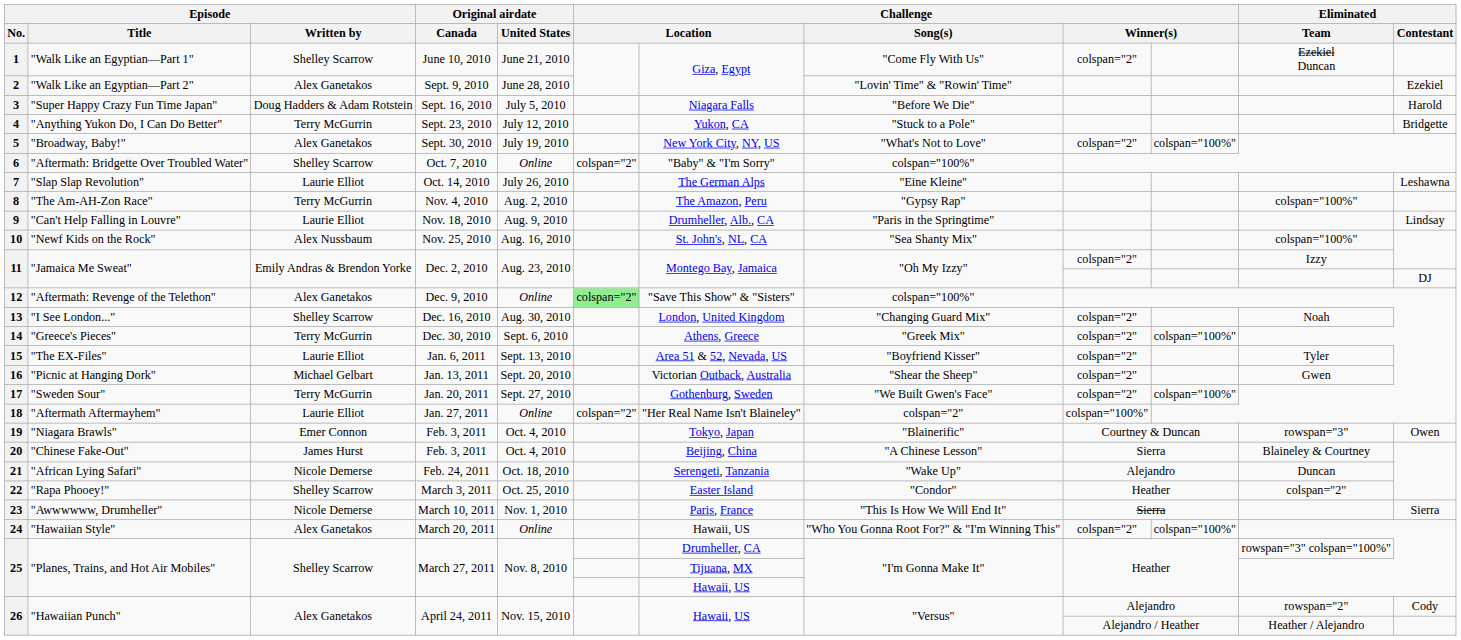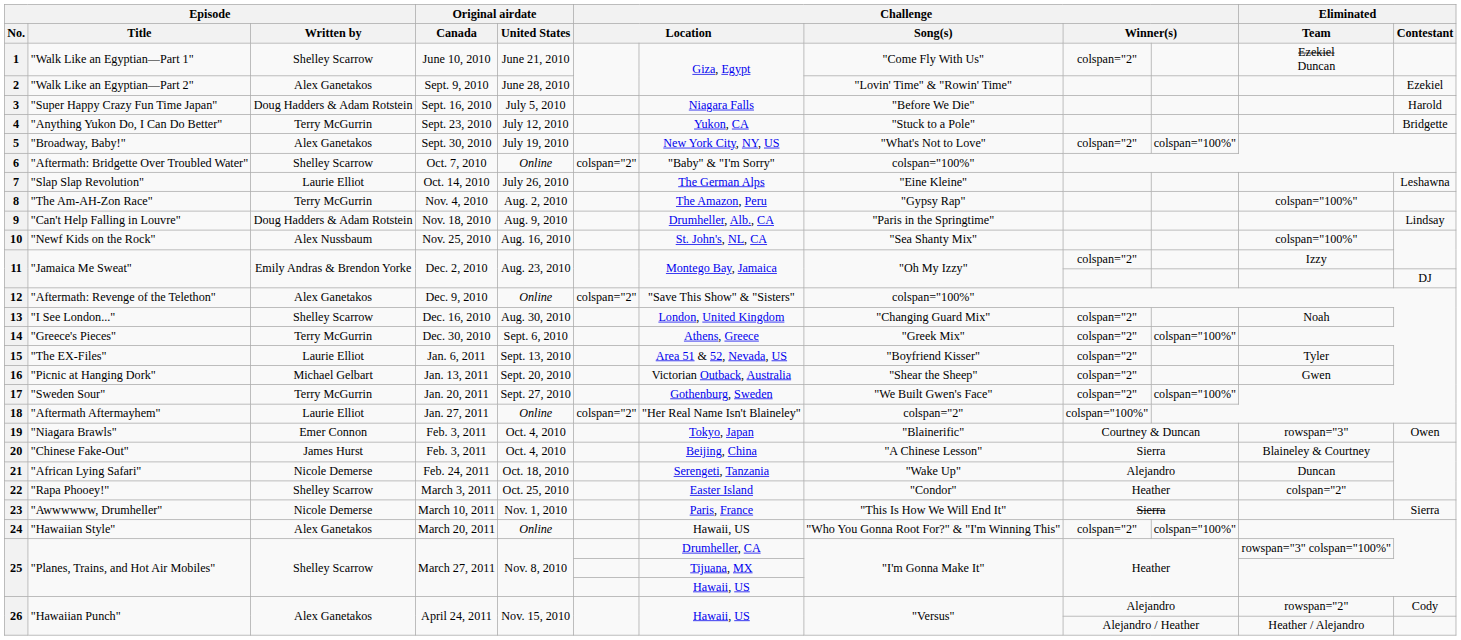9 | Episode / Written by: Laurie Elliot -> Doug Hadders & Adam Rotstein
12 | column 6: lightgreen background -> no background
